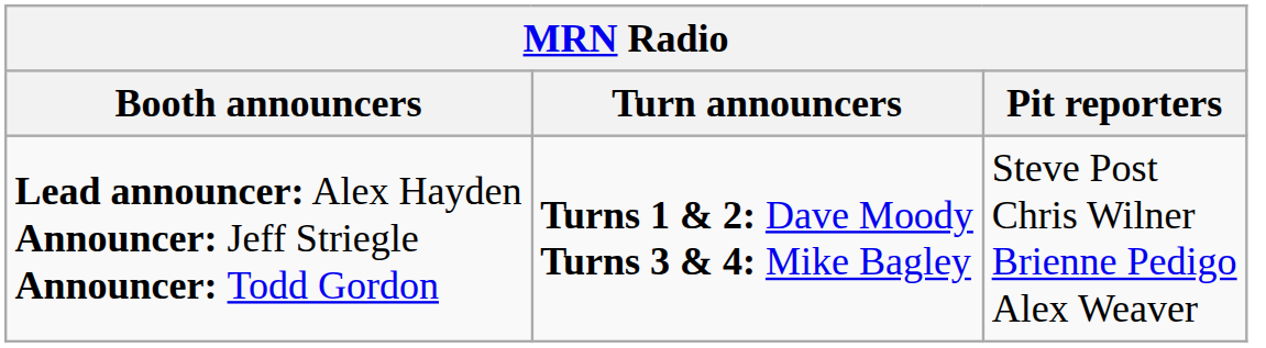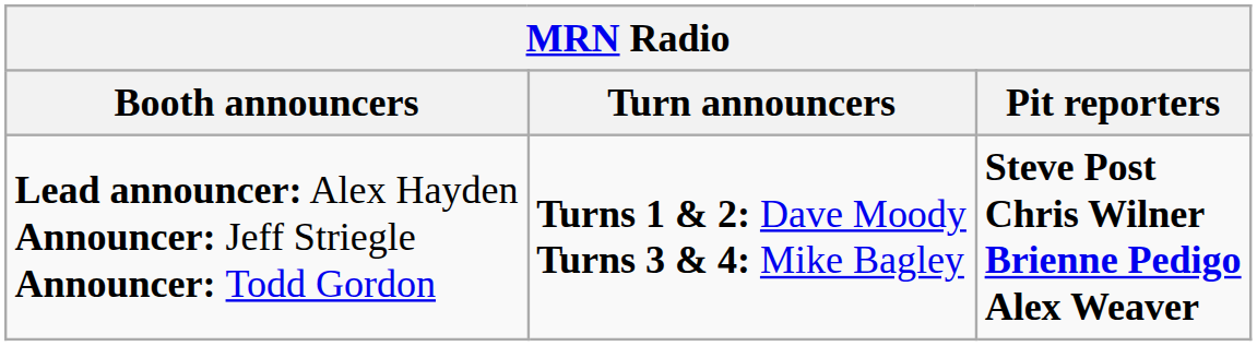row 3 | Pit reporters: normal -> bold
